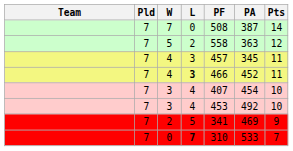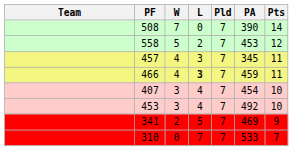columns swapped: Pld <-> PF
row 2 | PA: 387 -> 390
row 3 | PA: 363 -> 453
row 5 | PA: 452 -> 459
row 9 | L: bold -> normal
